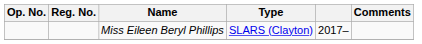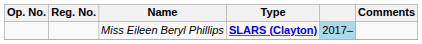Miss Eileen Beryl Phillips | Type: normal -> bold
Miss Eileen Beryl Phillips | column 5: no background -> lightblue background
